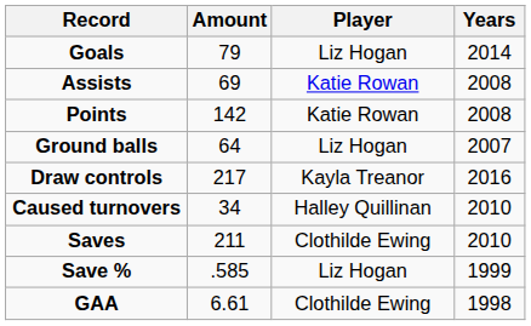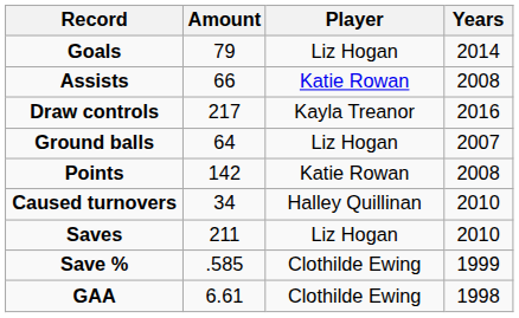Assists | Amount: 69 -> 66
rows swapped: Points <-> Draw controls
Saves | Player: Clothilde Ewing -> Liz Hogan
Save % | Player: Liz Hogan -> Clothilde Ewing
